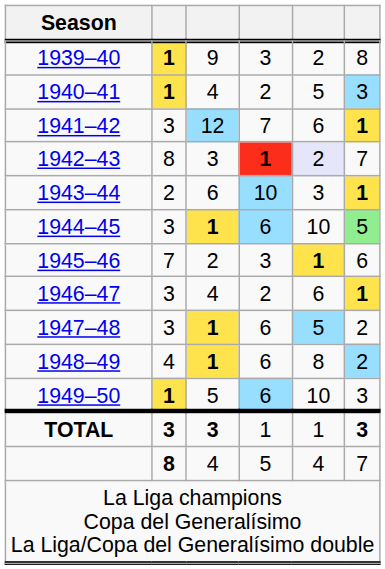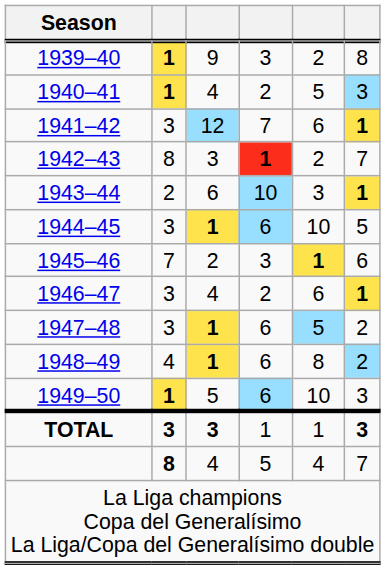1942–43 | column 5: lavender background -> no background
1944–45 | column 6: lightgreen background -> no background
